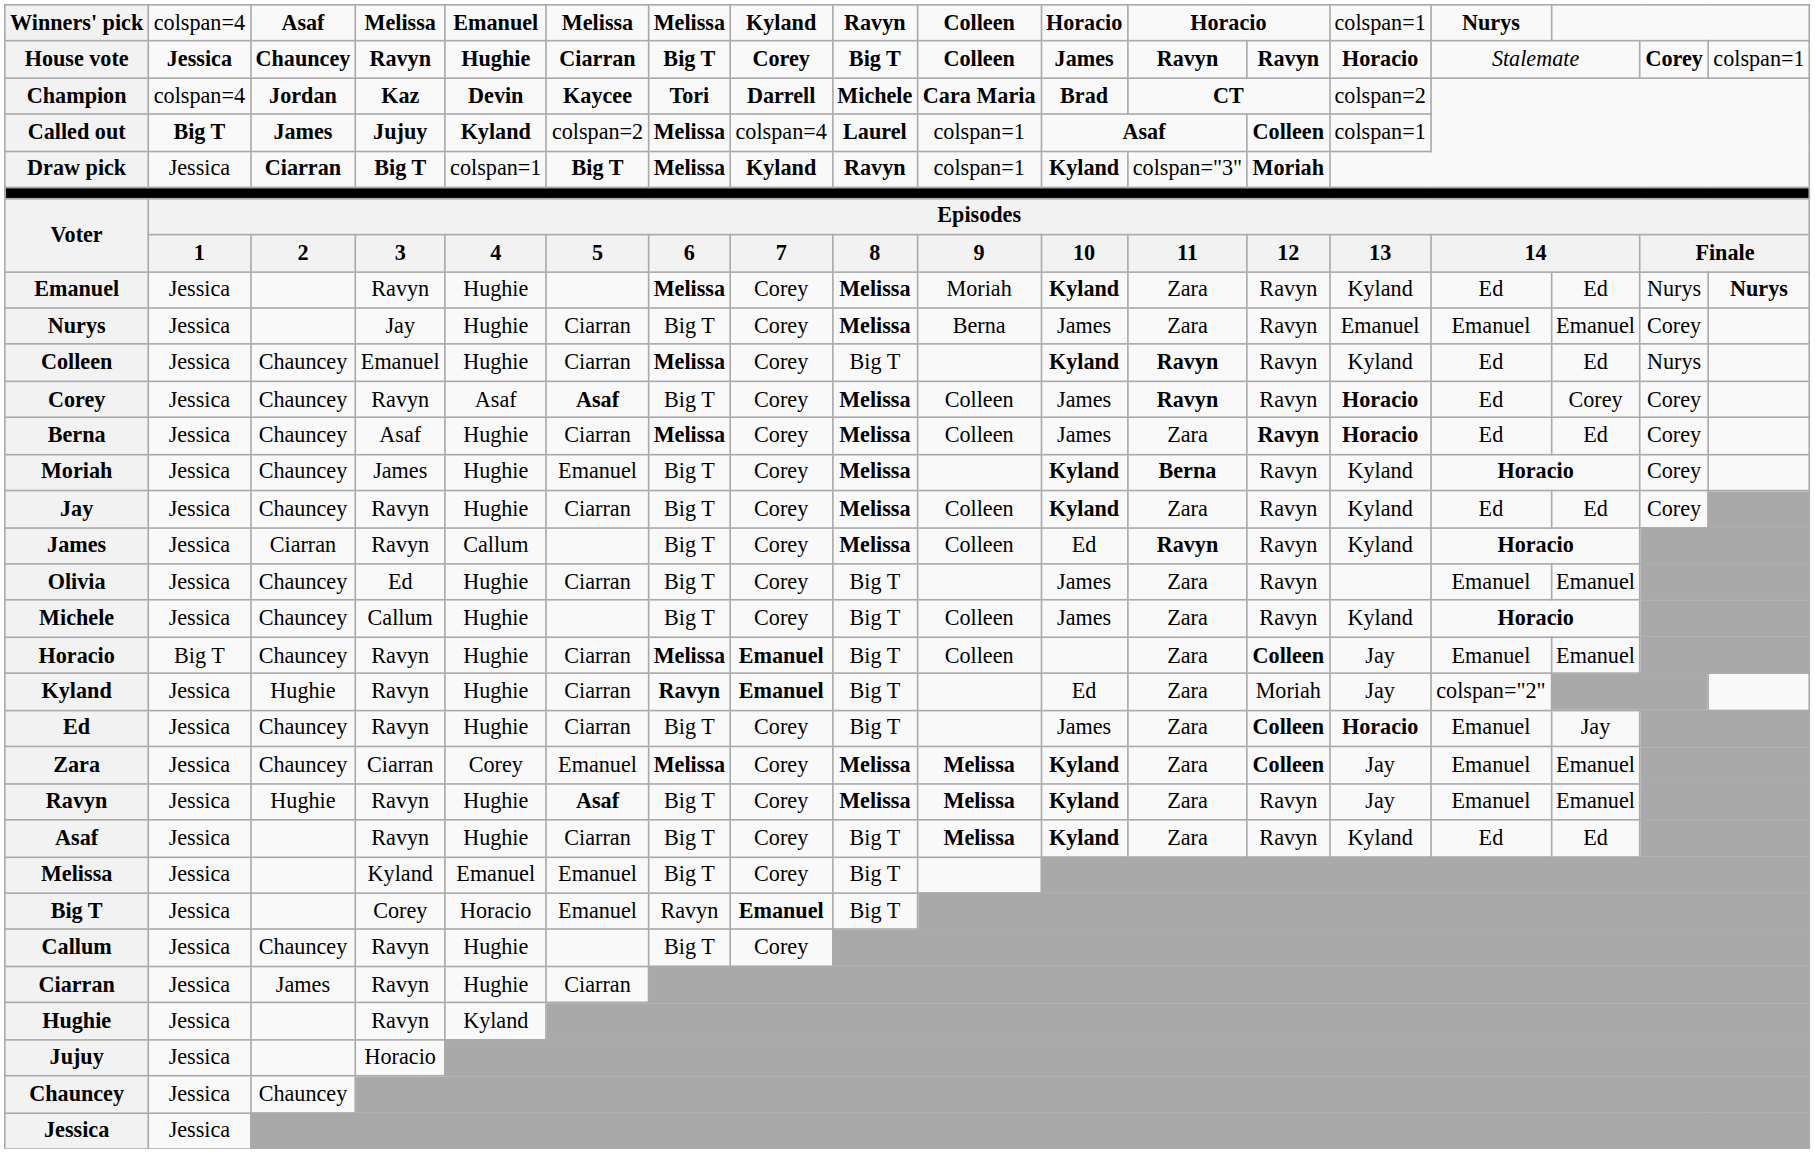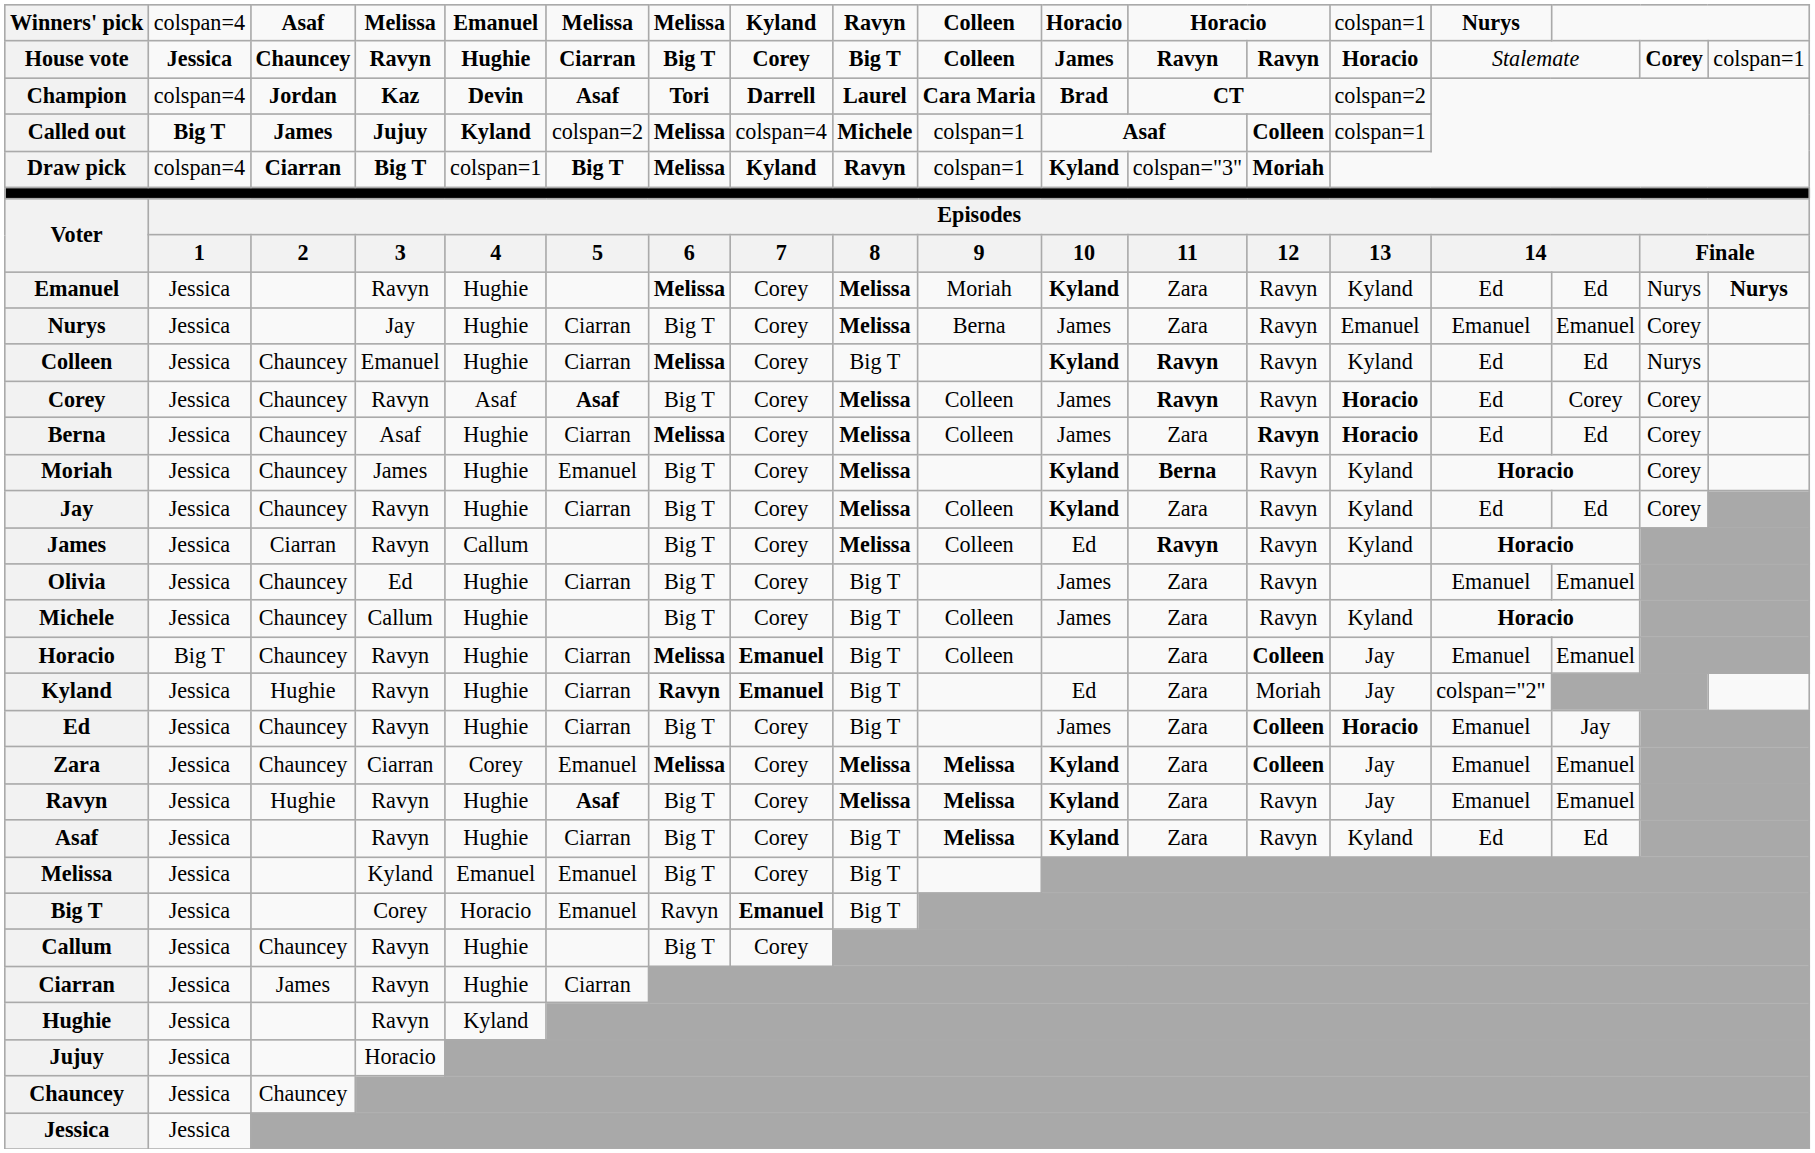Champion | column 6: Kaycee -> Asaf
Champion | column 9: Michele -> Laurel
Called out | column 9: Laurel -> Michele
Draw pick | column 2: Jessica -> colspan=4
